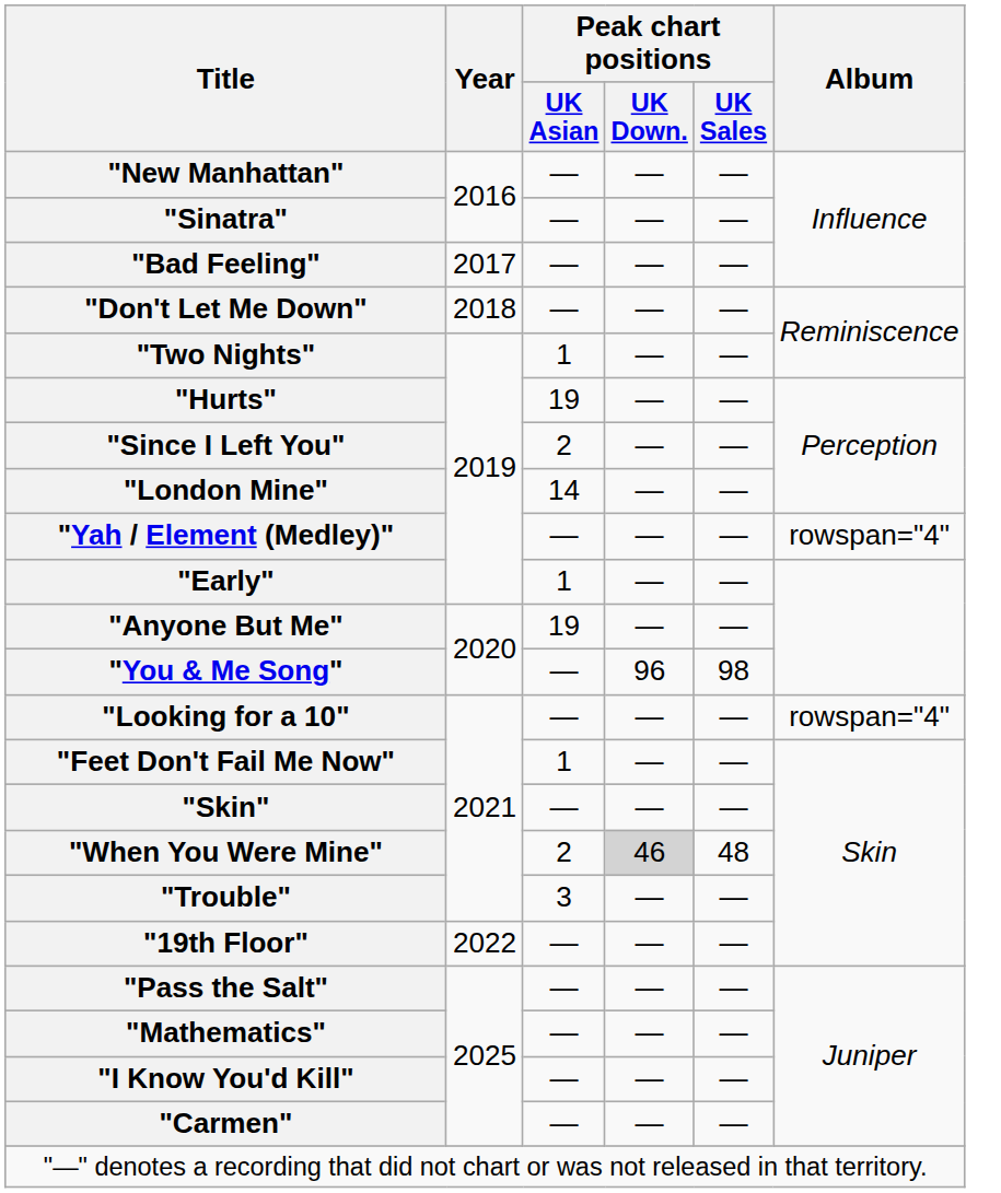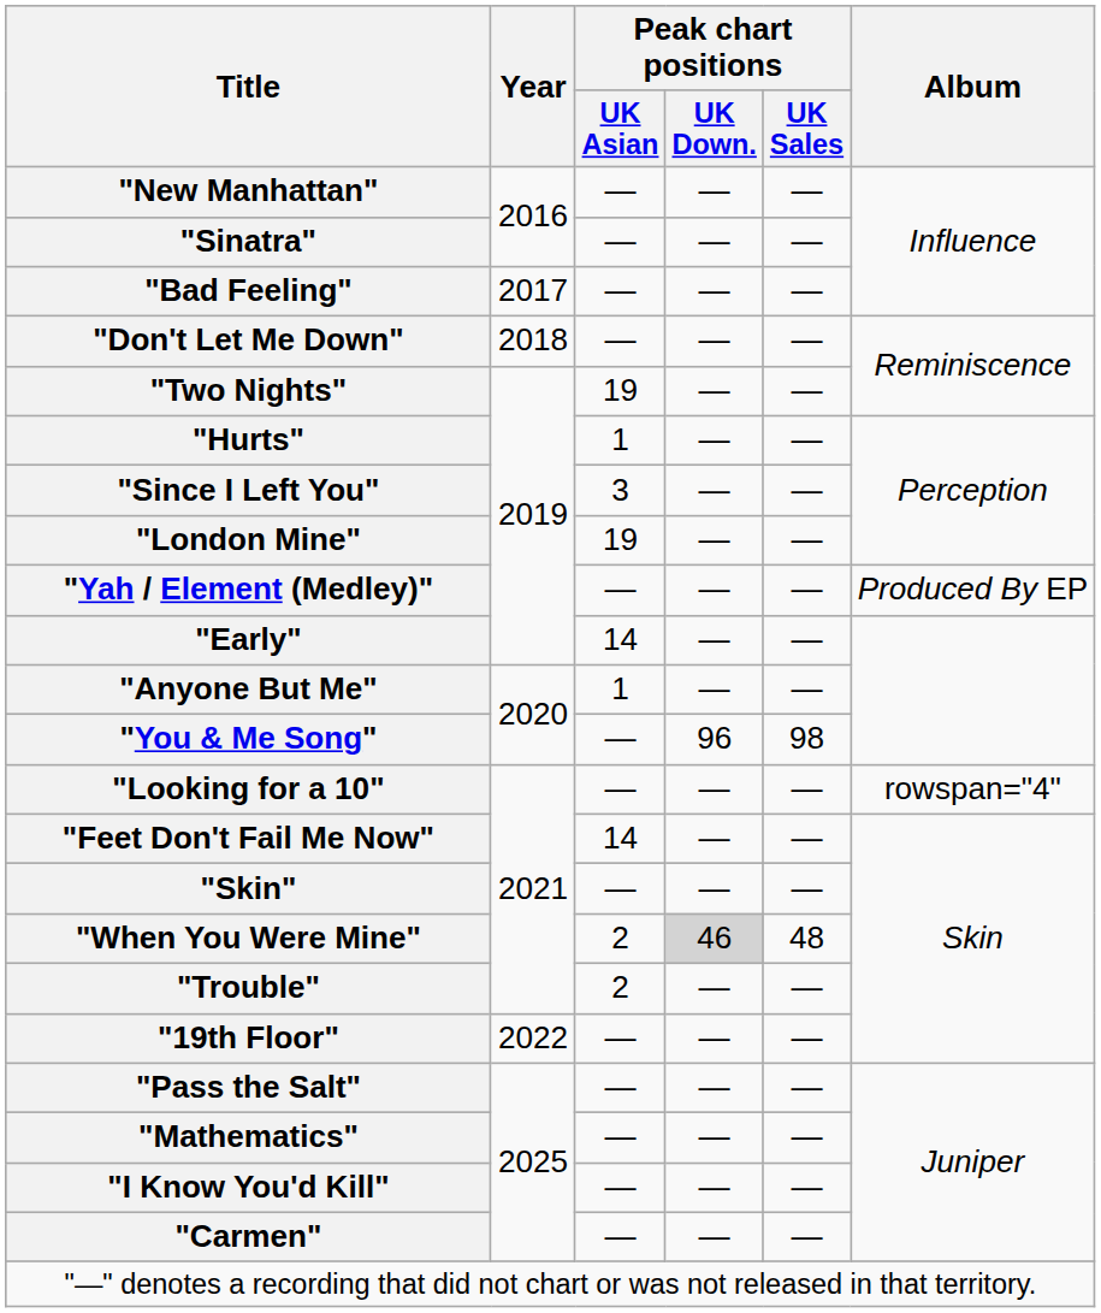"Two Nights" | Peak chart positions / UK Asian: 1 -> 19
"Hurts" | Peak chart positions / UK Asian: 19 -> 1
"Since I Left You" | Peak chart positions / UK Asian: 2 -> 3
"London Mine" | Peak chart positions / UK Asian: 14 -> 19
"Yah / Element (Medley)" | Album: rowspan="4" -> Produced By EP
"Early" | Peak chart positions / UK Asian: 1 -> 14
"Anyone But Me" | Peak chart positions / UK Asian: 19 -> 1
"Feet Don't Fail Me Now" | Peak chart positions / UK Asian: 1 -> 14
"Trouble" | Peak chart positions / UK Asian: 3 -> 2
